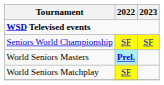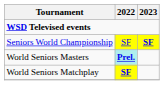Seniors World Championship | 2023: normal -> bold
World Seniors Matchplay | 2022: normal -> bold
